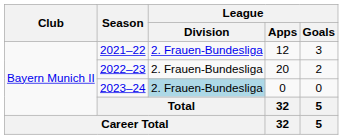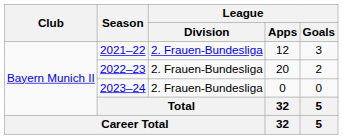2023–24 | League / Division: lightblue background -> no background
